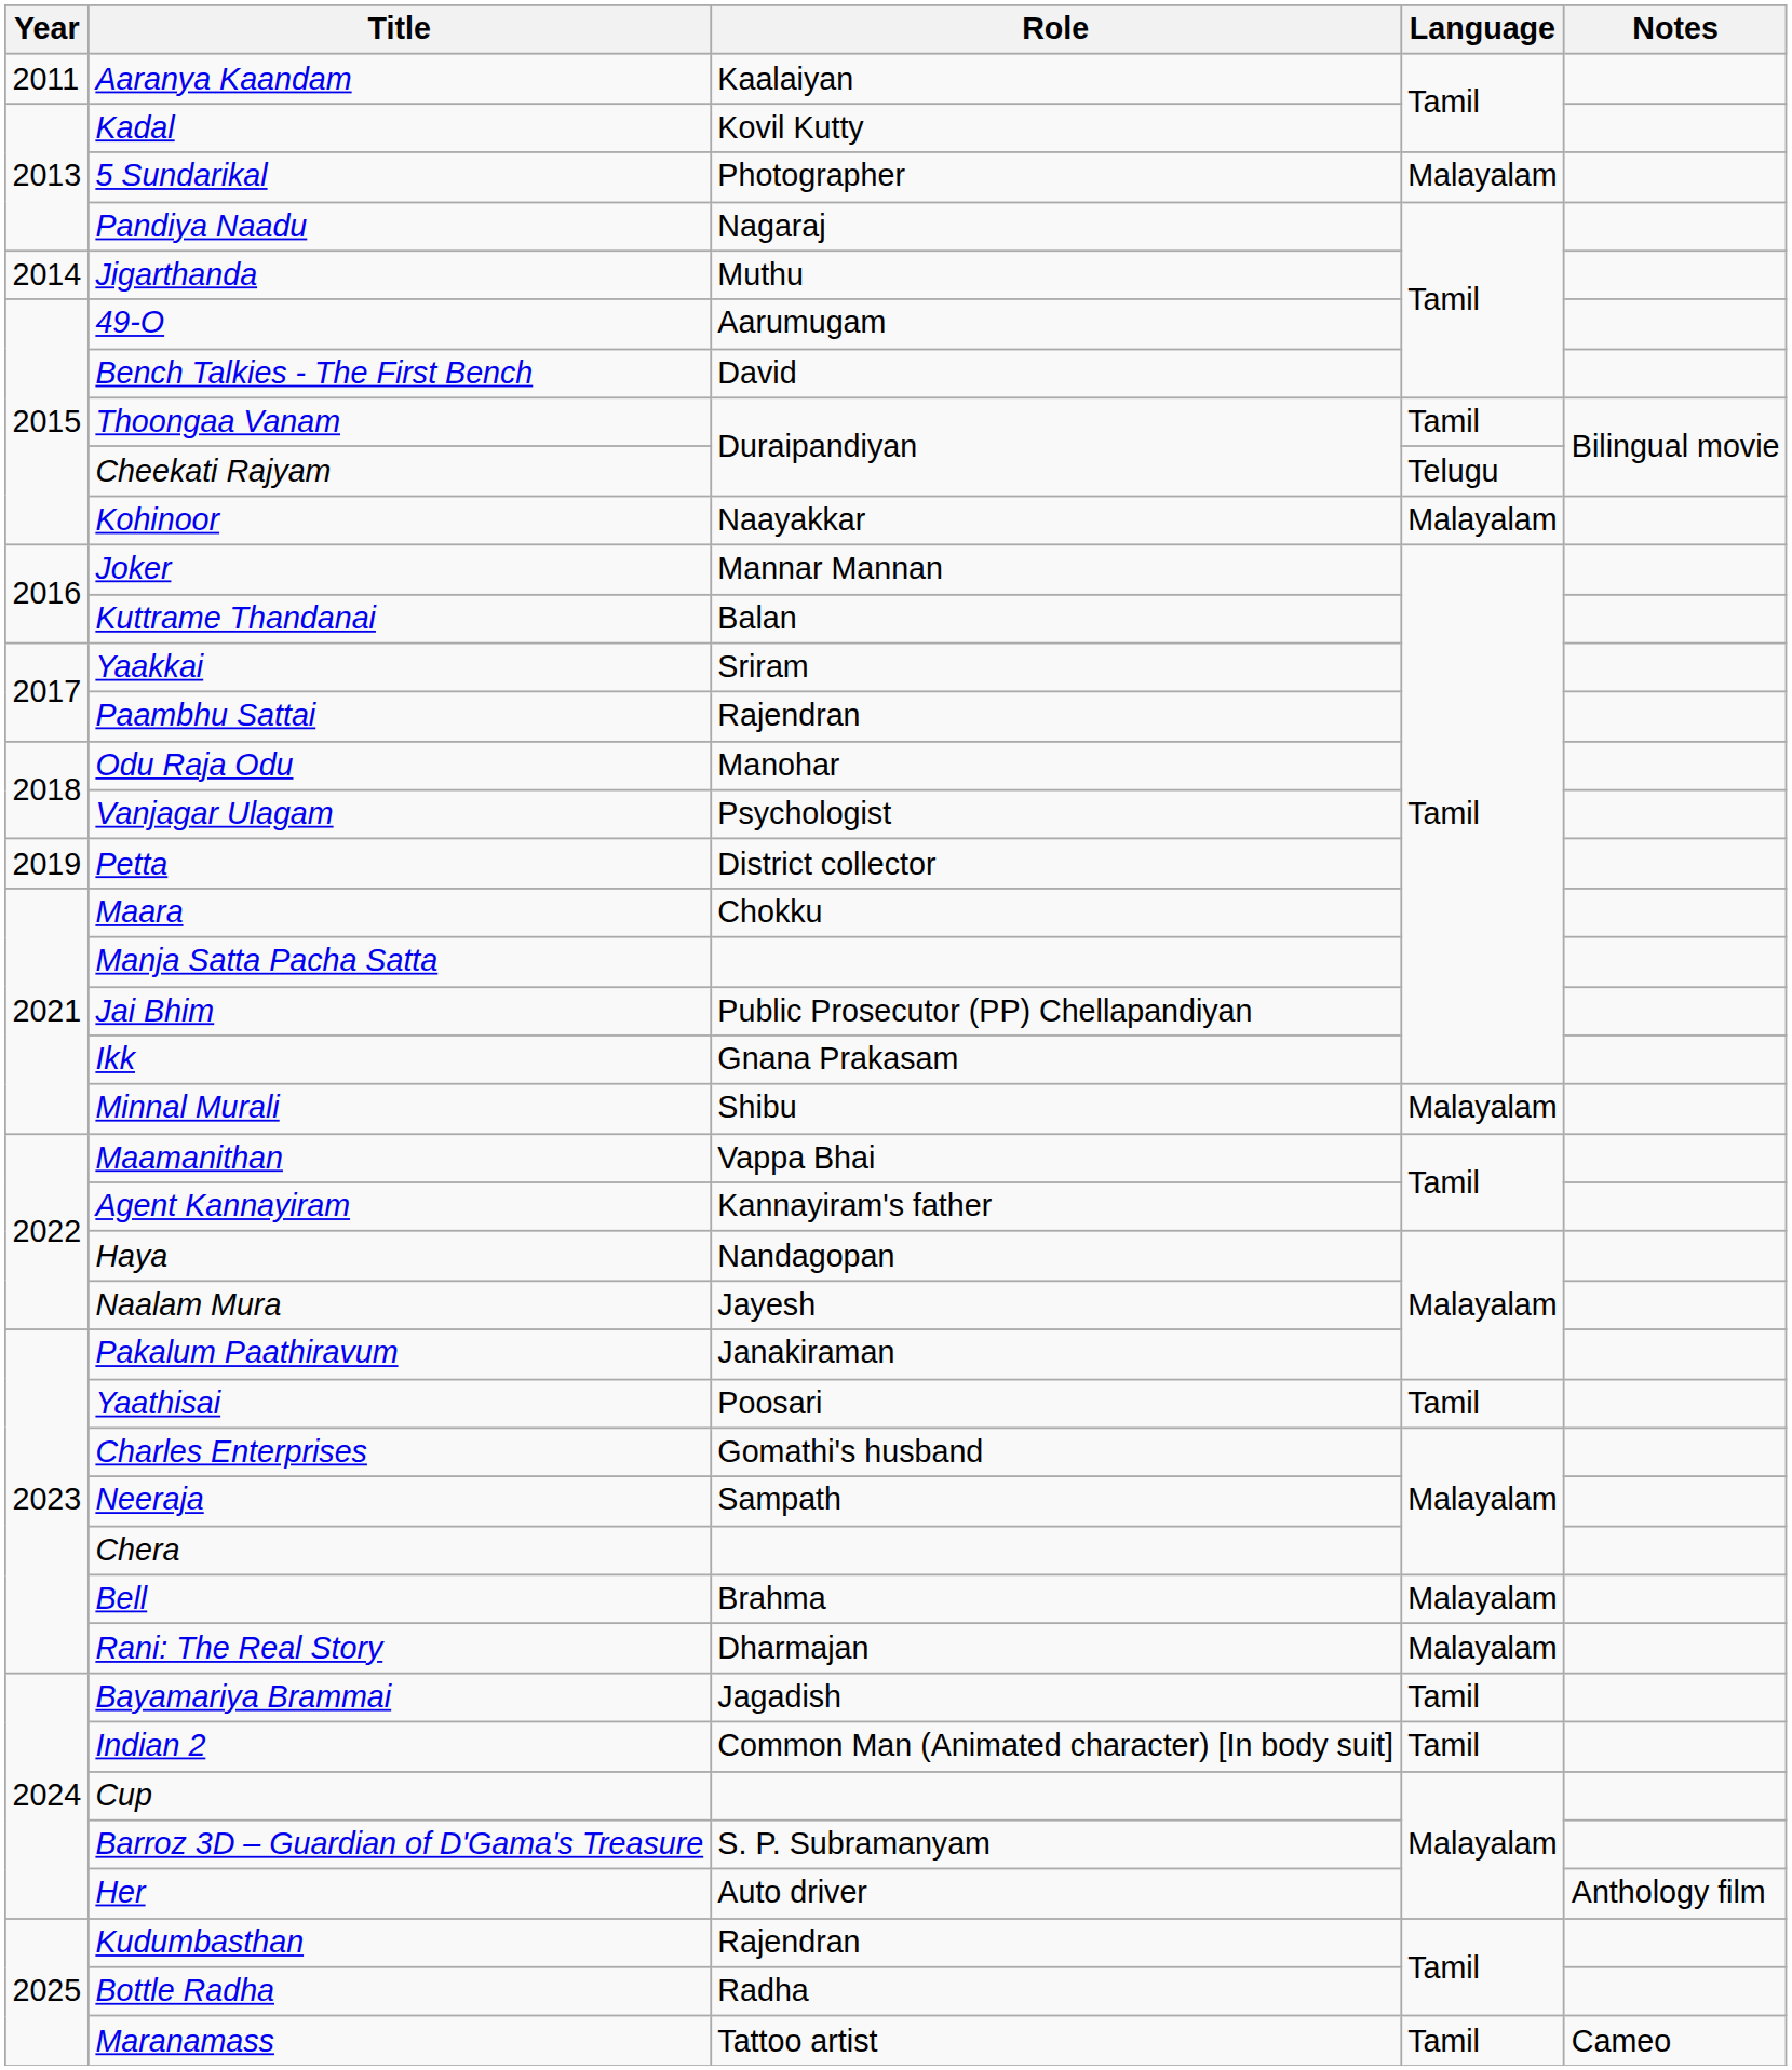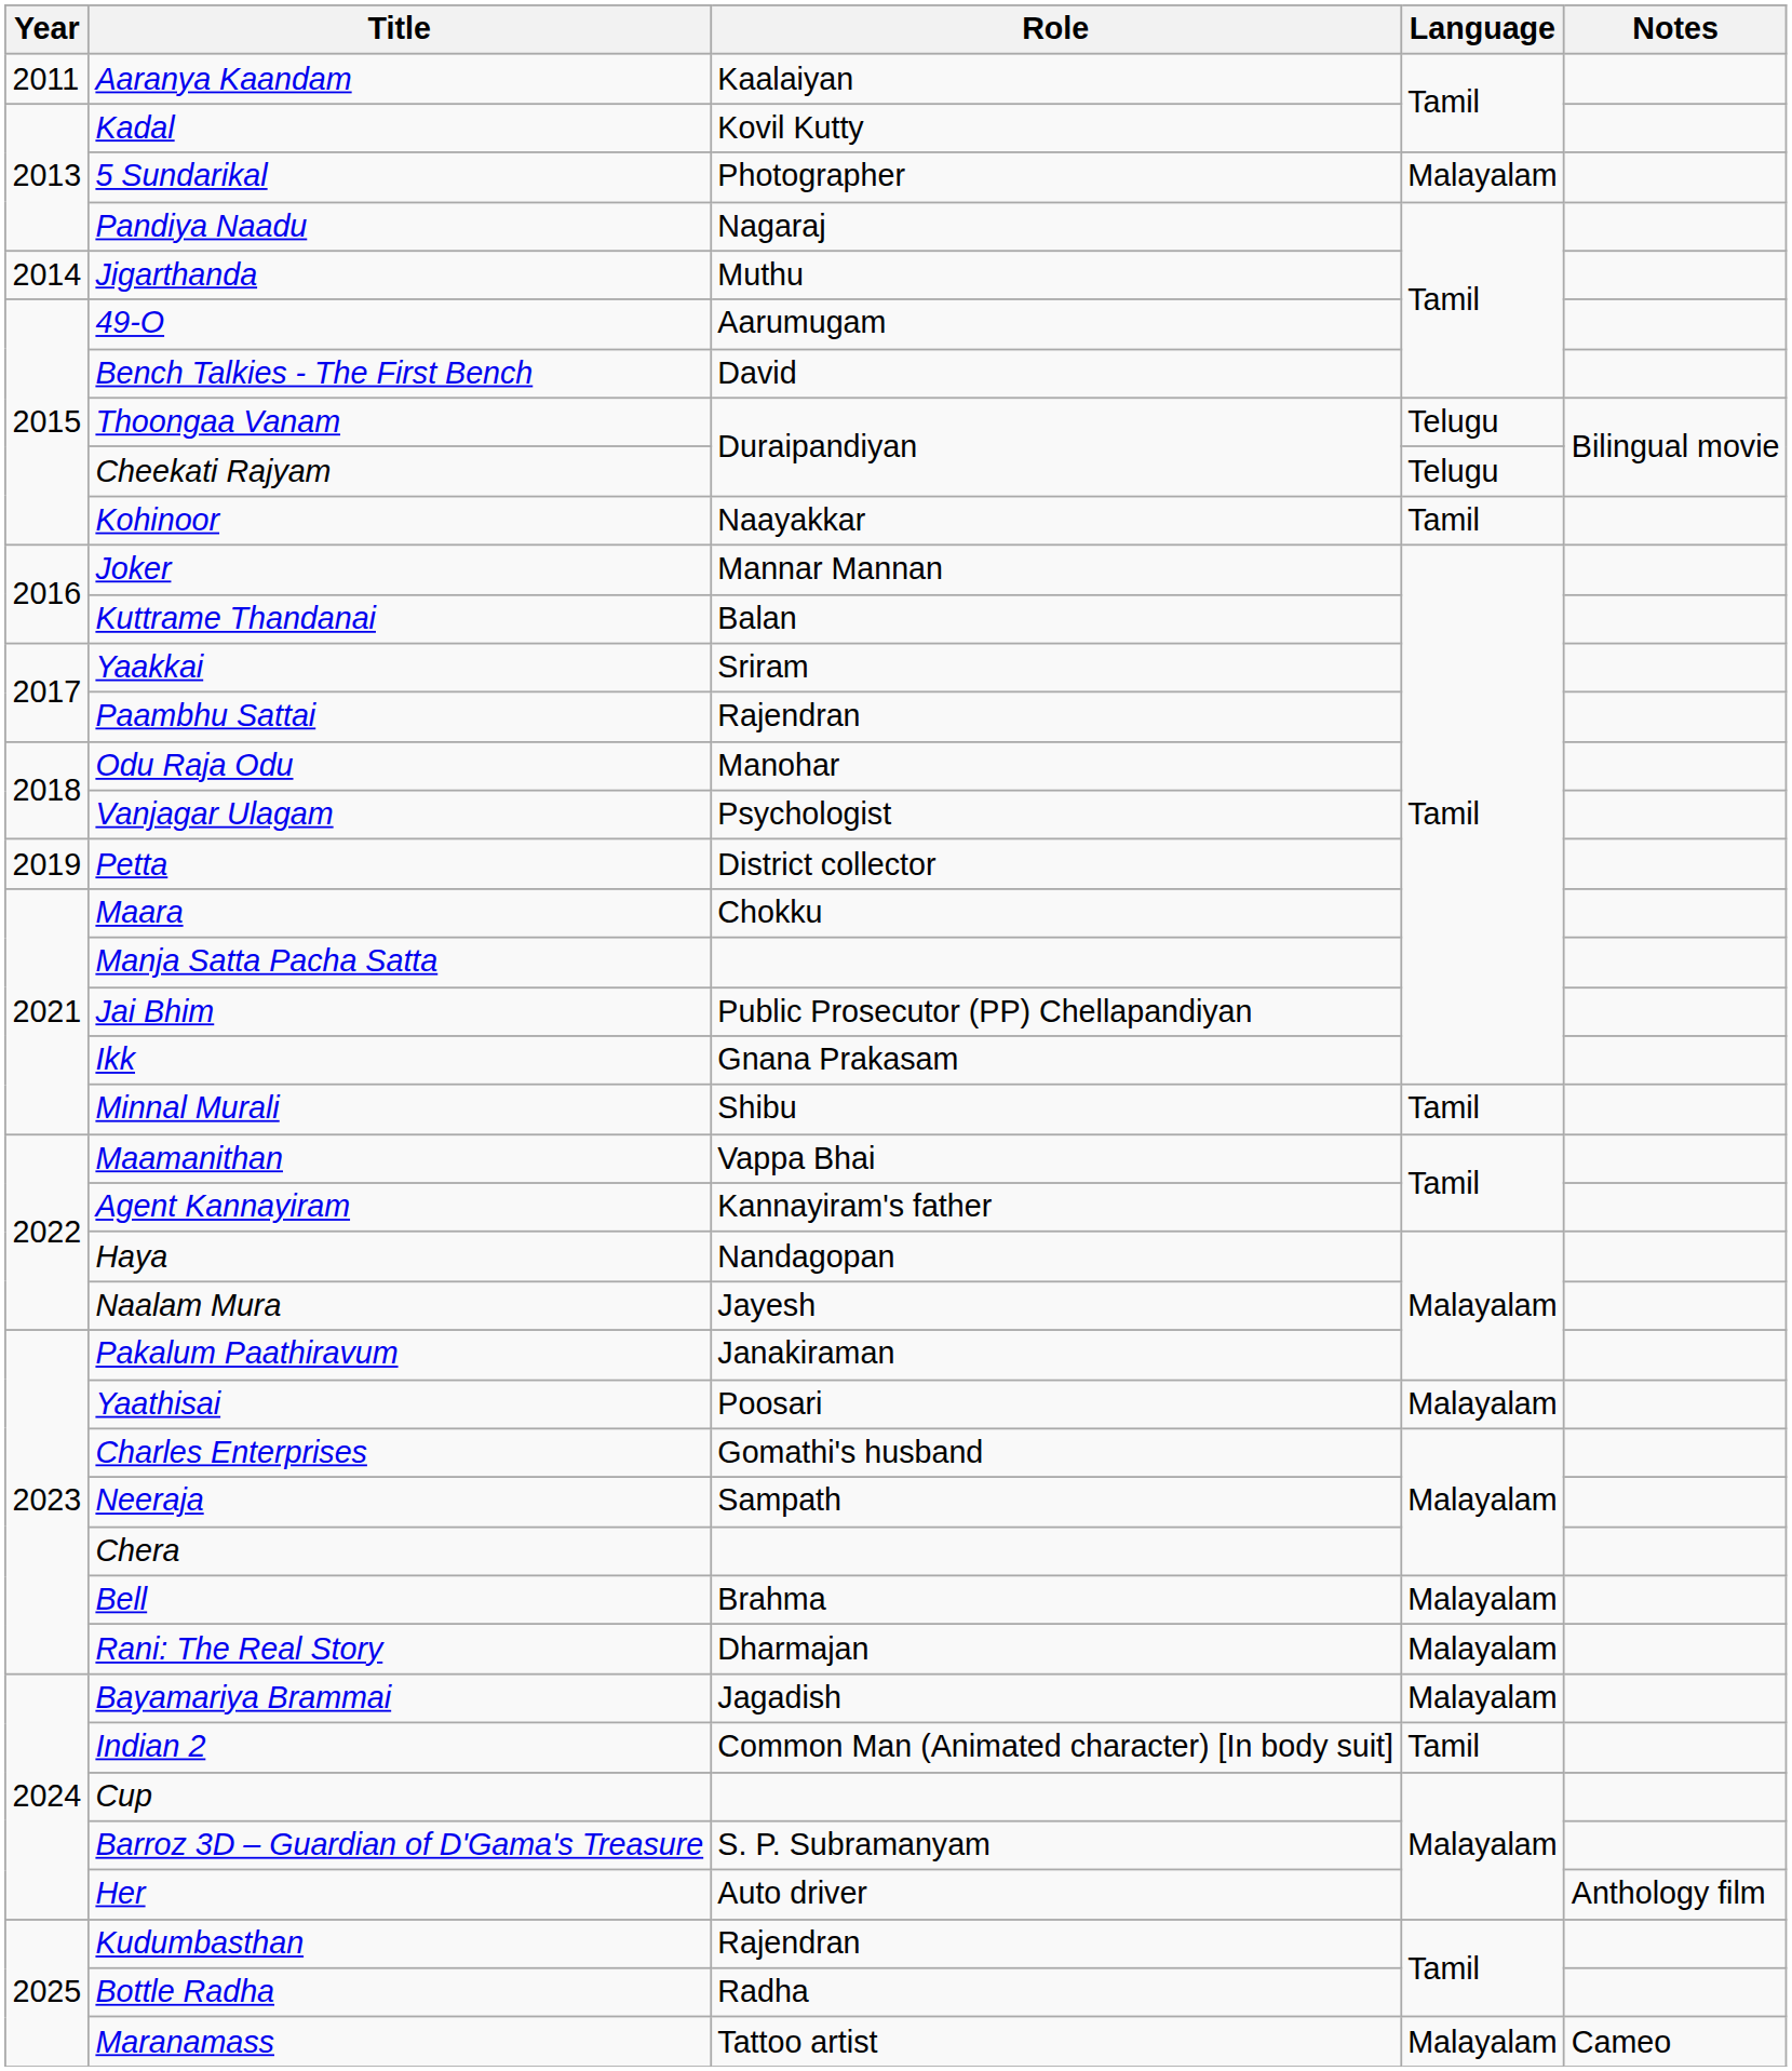Thoongaa Vanam | Language: Tamil -> Telugu
Kohinoor | Language: Malayalam -> Tamil
Minnal Murali | Language: Malayalam -> Tamil
Yaathisai | Language: Tamil -> Malayalam
Bayamariya Brammai | Language: Tamil -> Malayalam
Maranamass | Language: Tamil -> Malayalam
